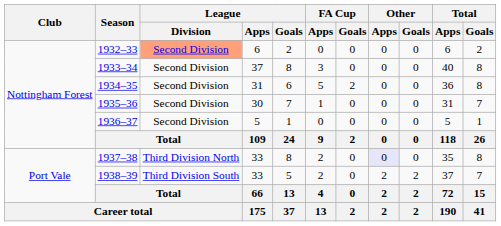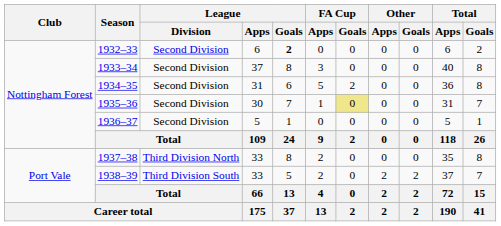1932–33 | League / Division: lightsalmon background -> no background
1932–33 | League / Goals: normal -> bold
1935–36 | FA Cup / Goals: no background -> khaki background
1937–38 | Other / Apps: lavender background -> no background
